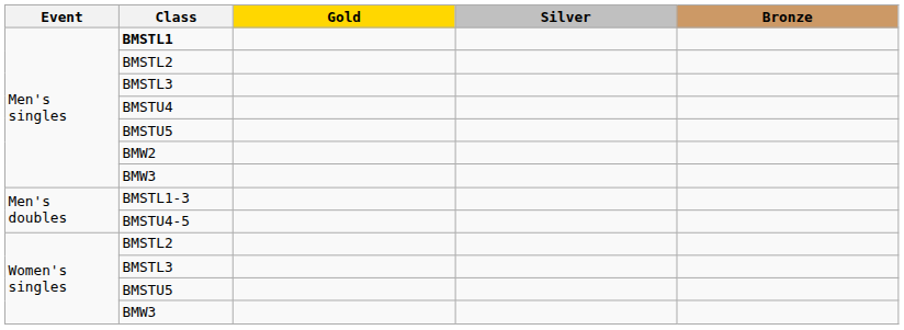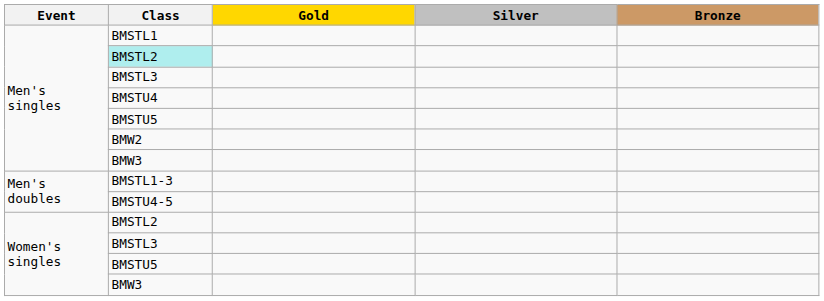BMSTL1 | Class: bold -> normal
Men's singles / BMSTL2 | Class: no background -> paleturquoise background
